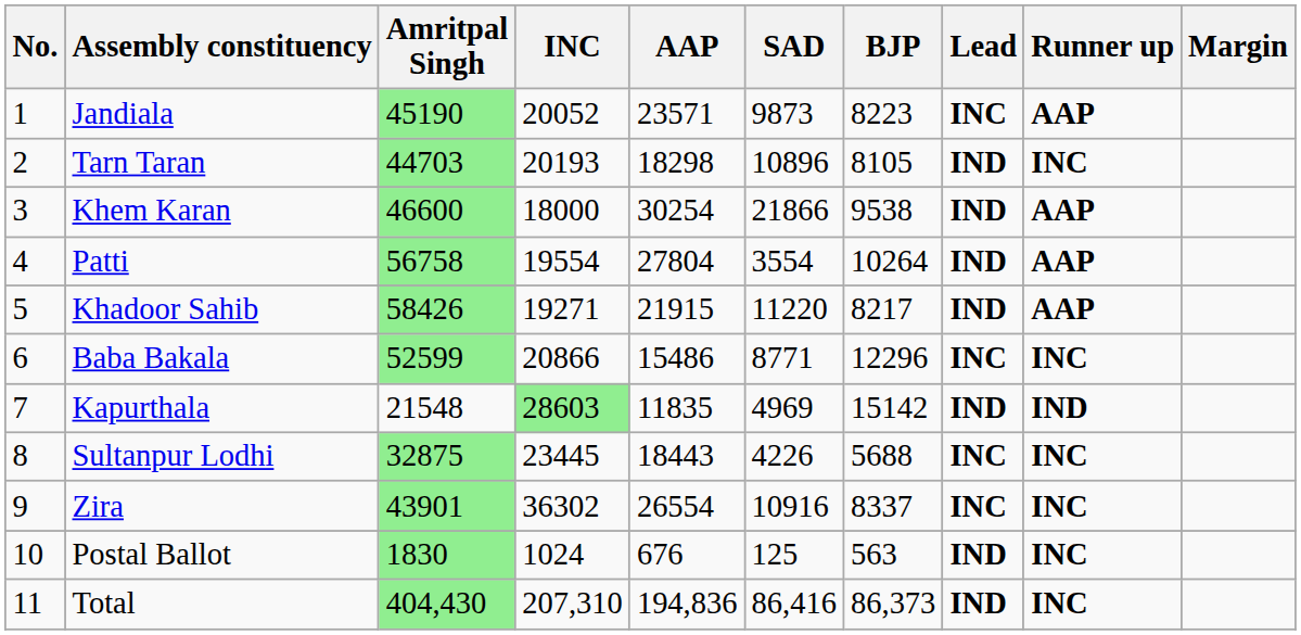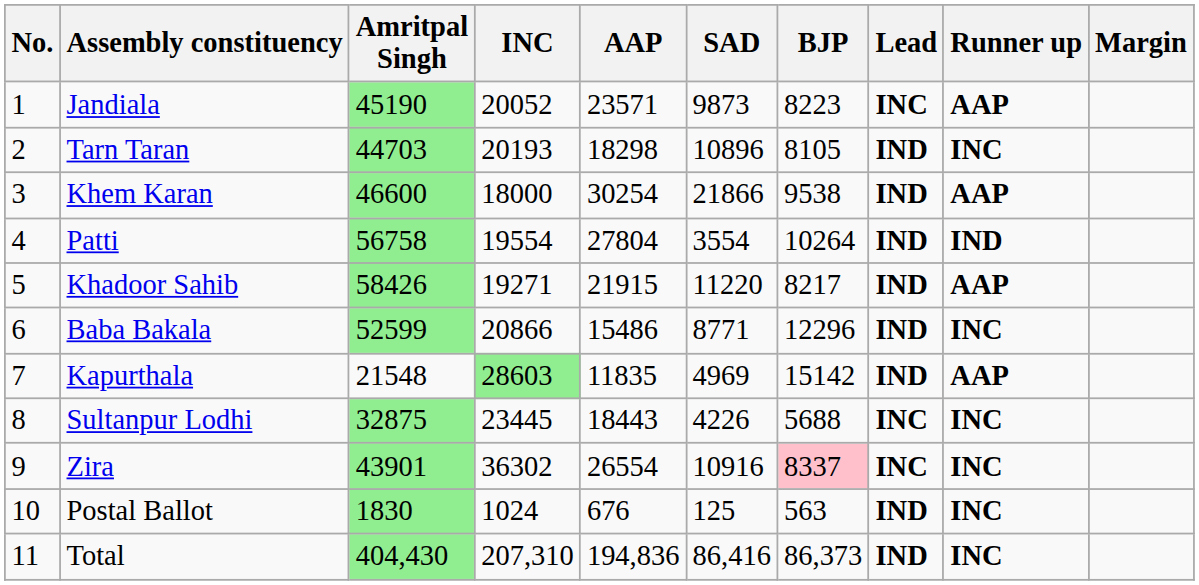Patti | Runner up: AAP -> IND
Baba Bakala | Lead: INC -> IND
Kapurthala | Runner up: IND -> AAP
Zira | BJP: no background -> pink background
